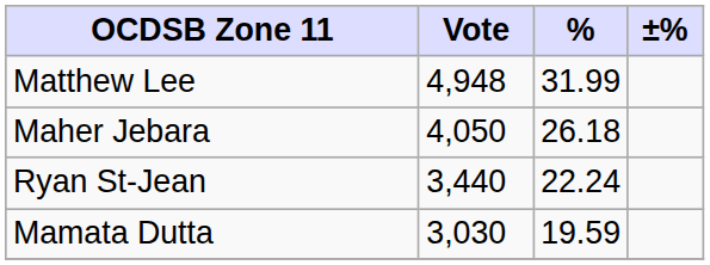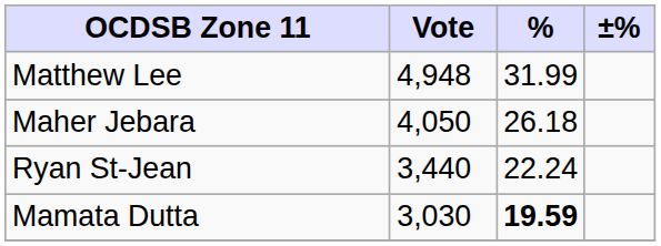Mamata Dutta | %: normal -> bold
